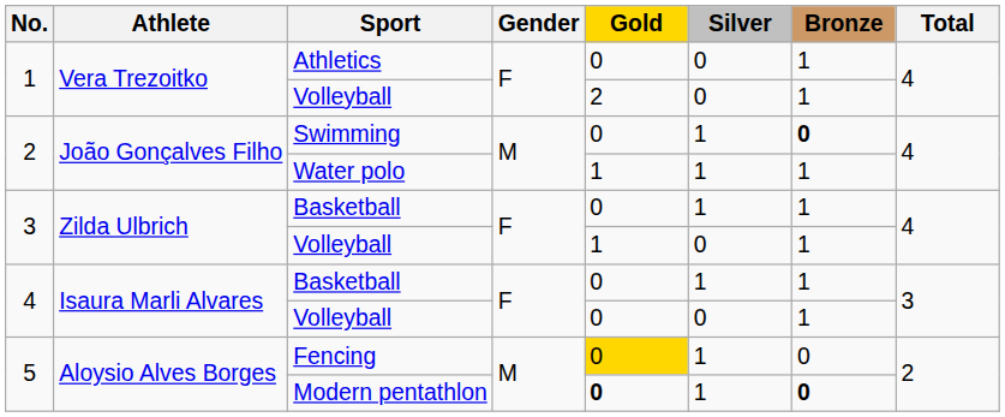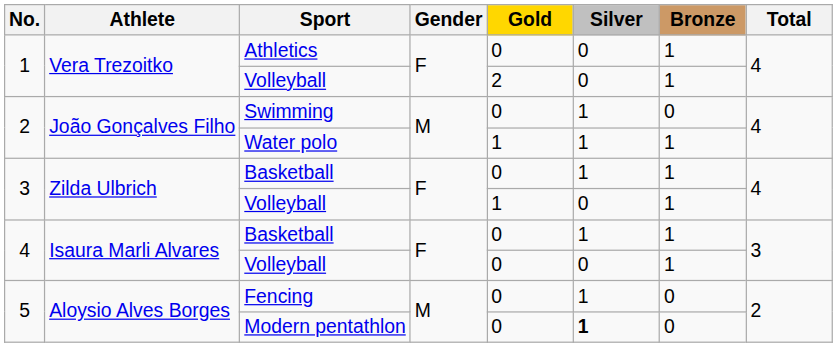Swimming | Bronze: bold -> normal
Fencing | Gold: gold background -> no background
Modern pentathlon | Gold: bold -> normal
Modern pentathlon | Silver: normal -> bold
Modern pentathlon | Bronze: bold -> normal
